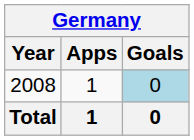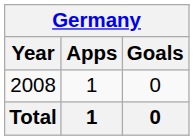2008 | Goals: lightblue background -> no background
